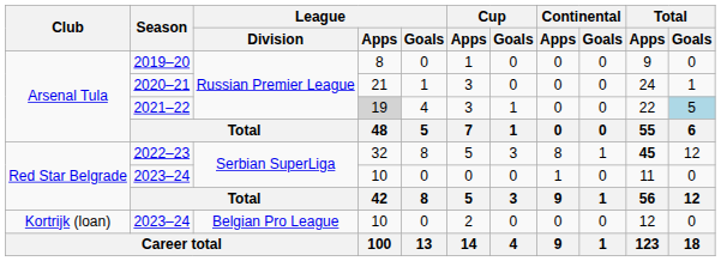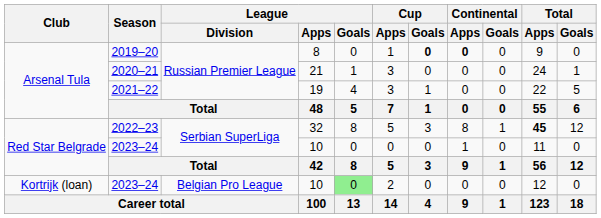2019–20 | Cup / Goals: normal -> bold
2019–20 | Continental / Apps: normal -> bold
2021–22 | League / Apps: lightgrey background -> no background
2021–22 | Total / Goals: lightblue background -> no background
Kortrijk (loan) / 2023–24 | League / Goals: no background -> lightgreen background
